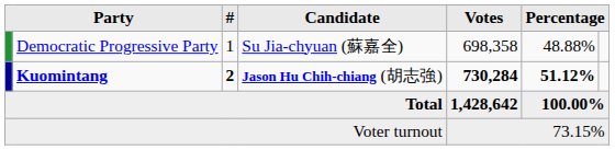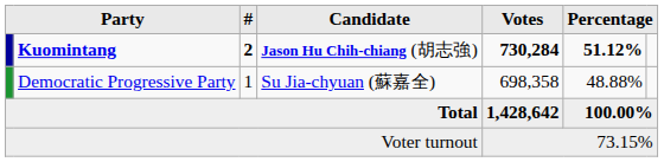rows swapped: Kuomintang <-> Democratic Progressive Party
